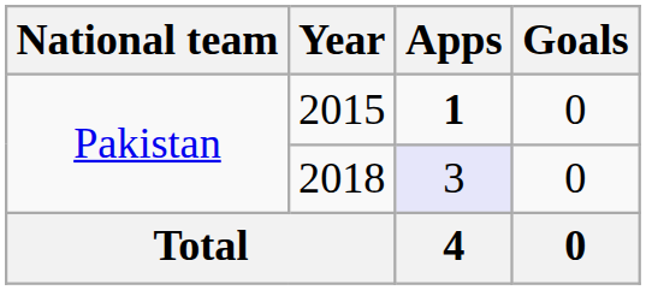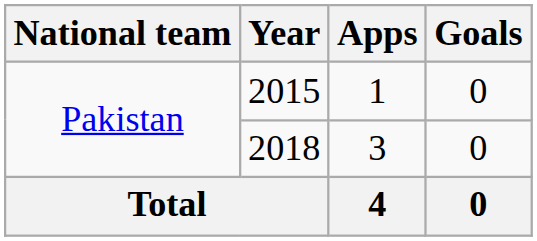2015 | Apps: bold -> normal
2018 | Apps: lavender background -> no background
